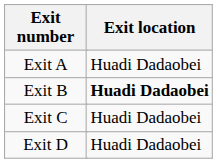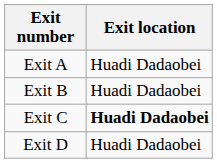Exit B | Exit location: bold -> normal
Exit C | Exit location: normal -> bold
